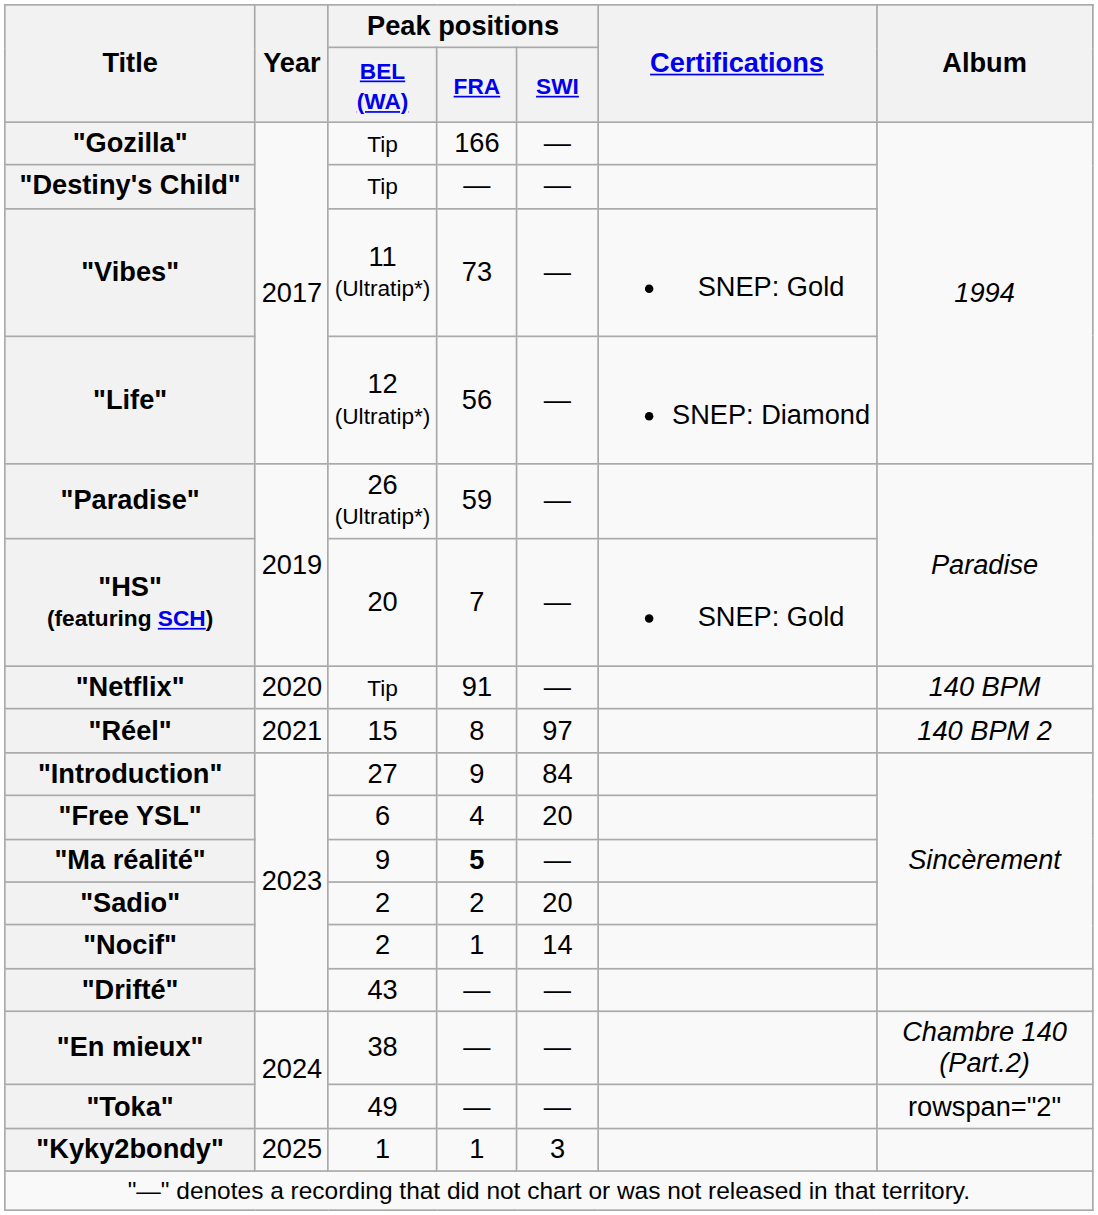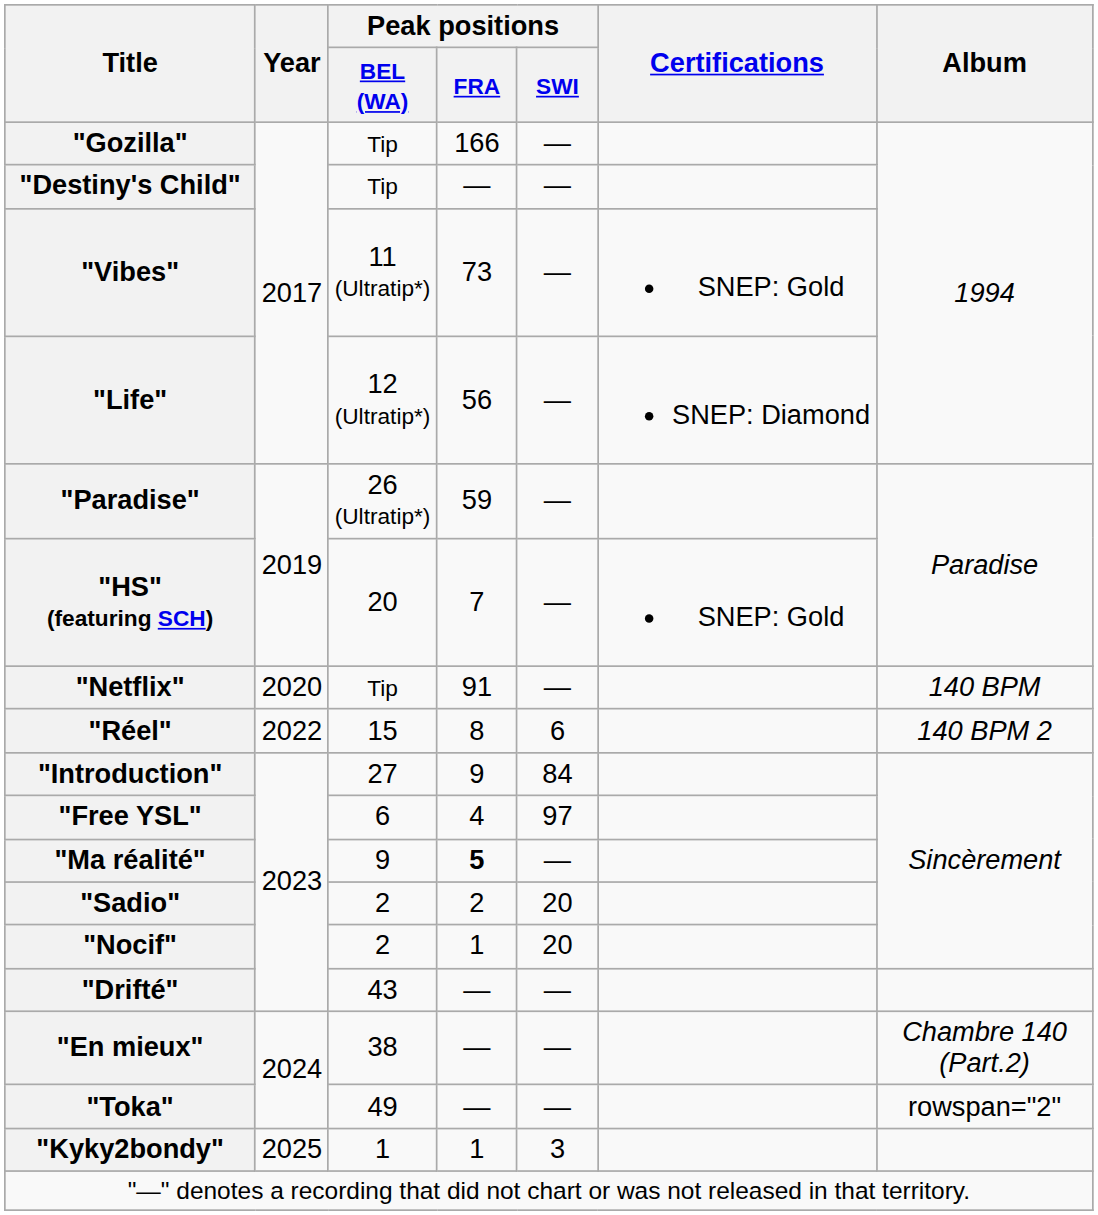"Réel" | Year: 2021 -> 2022
"Réel" | Peak positions / SWI: 97 -> 6
"Free YSL" | Peak positions / SWI: 20 -> 97
"Nocif" | Peak positions / SWI: 14 -> 20
